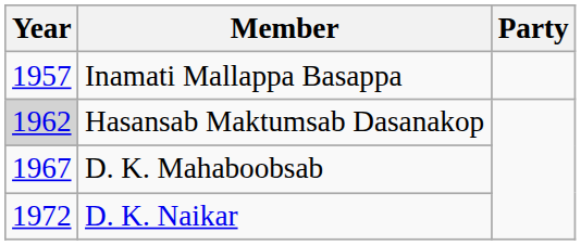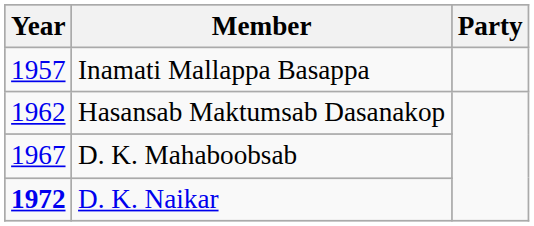Hasansab Maktumsab Dasanakop | Year: lightgrey background -> no background
D. K. Naikar | Year: normal -> bold
